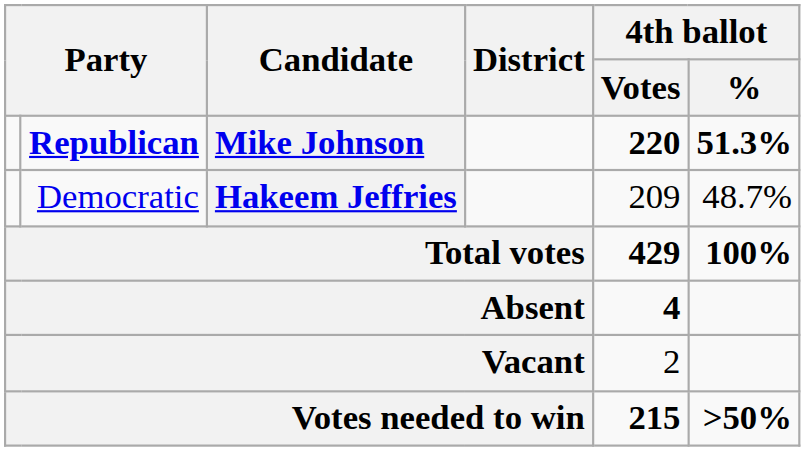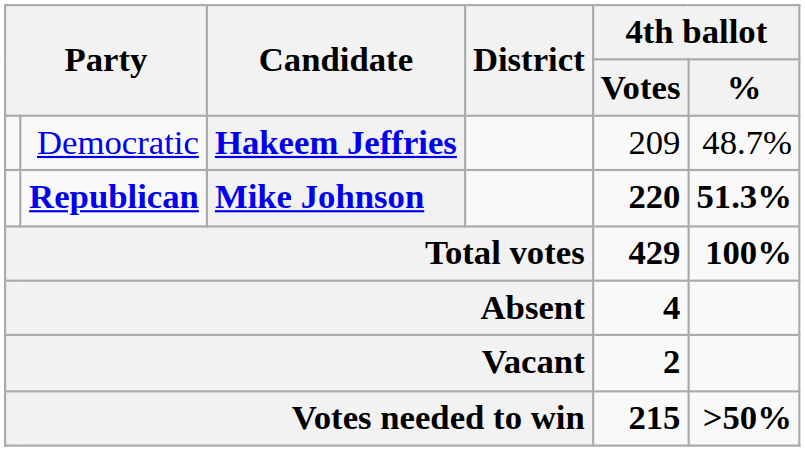rows swapped: Mike Johnson <-> Hakeem Jeffries
Vacant | 4th ballot / Votes: normal -> bold
